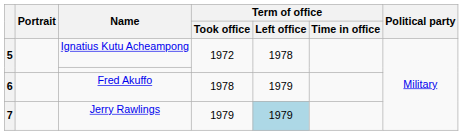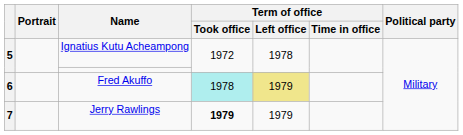Fred Akuffo | Term of office / Took office: no background -> paleturquoise background
Fred Akuffo | Term of office / Left office: no background -> khaki background
Jerry Rawlings | Term of office / Took office: normal -> bold
Jerry Rawlings | Term of office / Left office: lightblue background -> no background
